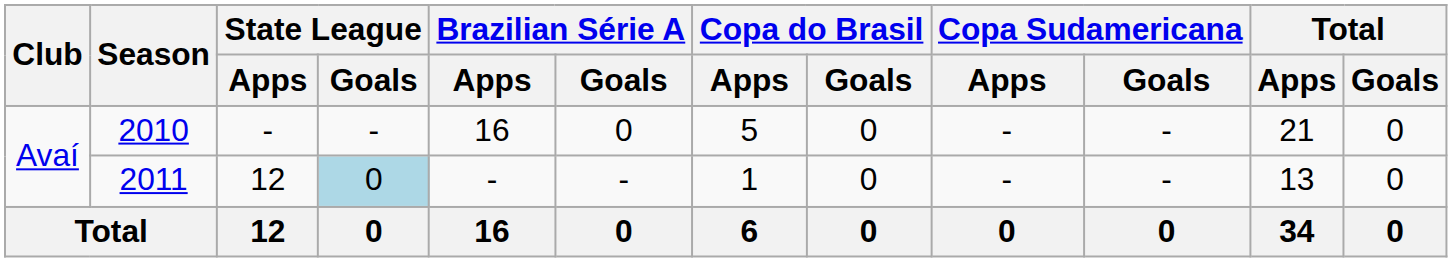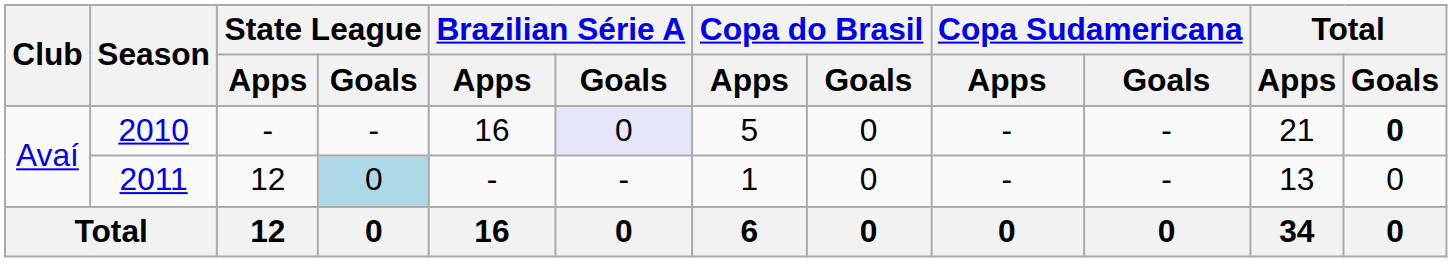2010 | Brazilian Série A / Goals: no background -> lavender background
2010 | Total / Goals: normal -> bold
